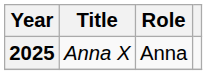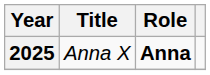2025 | Role: normal -> bold
